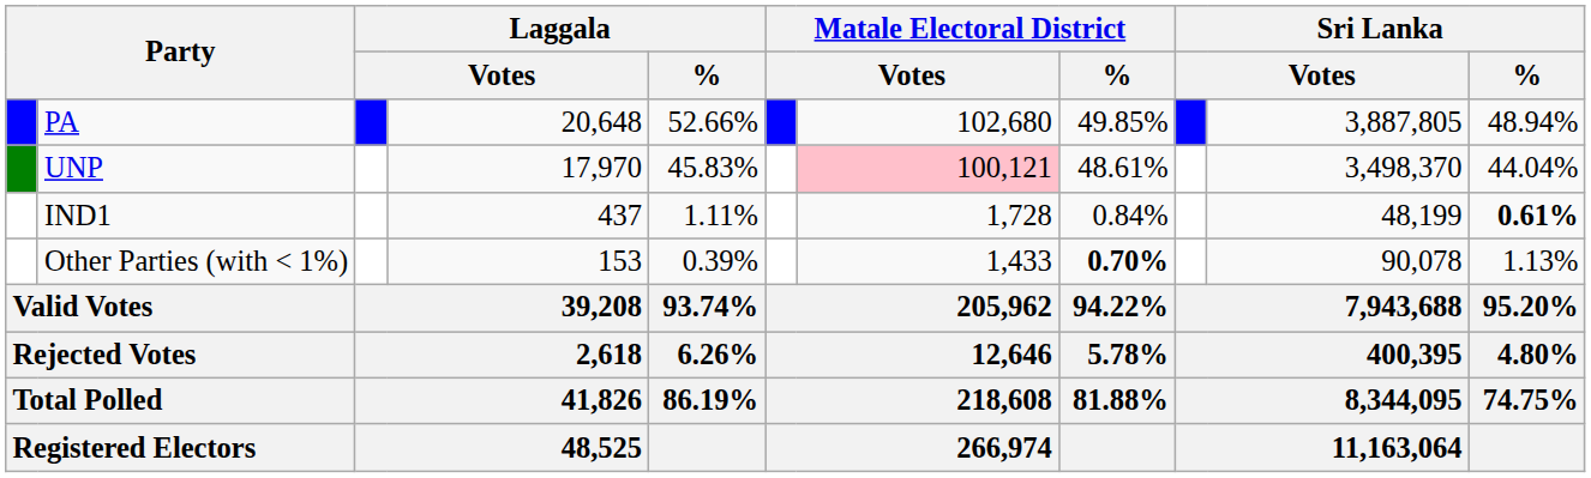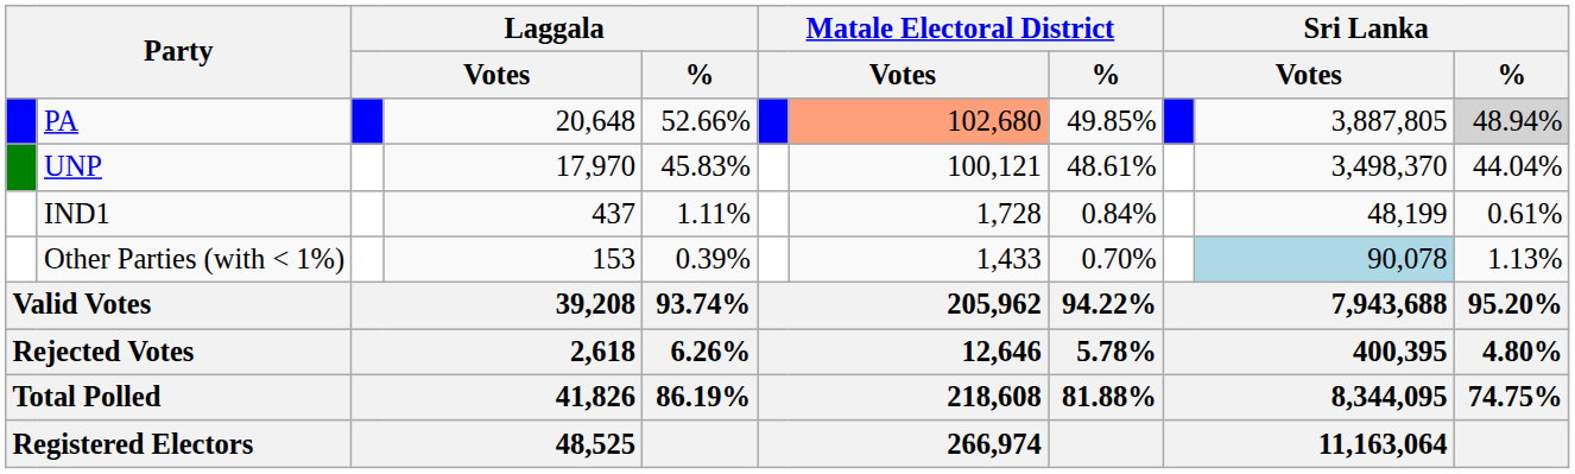PA | column 7: no background -> lightsalmon background
PA | Sri Lanka / %: no background -> lightgrey background
UNP | column 7: pink background -> no background
IND1 | Sri Lanka / %: bold -> normal
Other Parties (with < 1%) | Matale Electoral District / %: bold -> normal
Other Parties (with < 1%) | column 10: no background -> lightblue background
